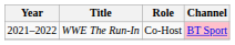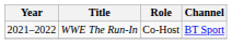WWE The Run-In | Channel: pink background -> no background
